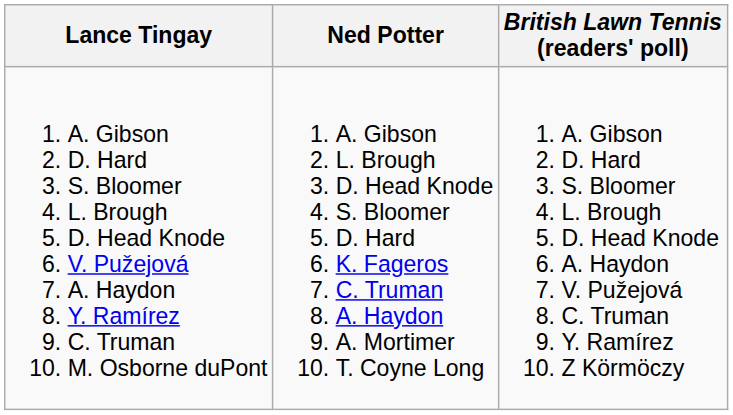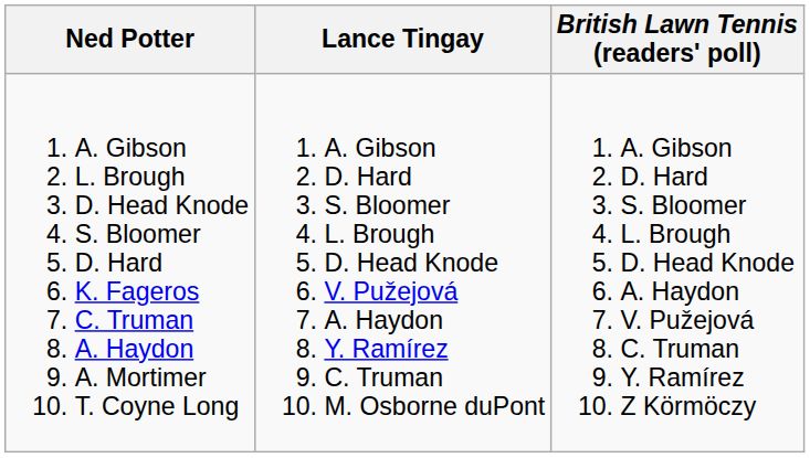columns swapped: Ned Potter <-> Lance Tingay
